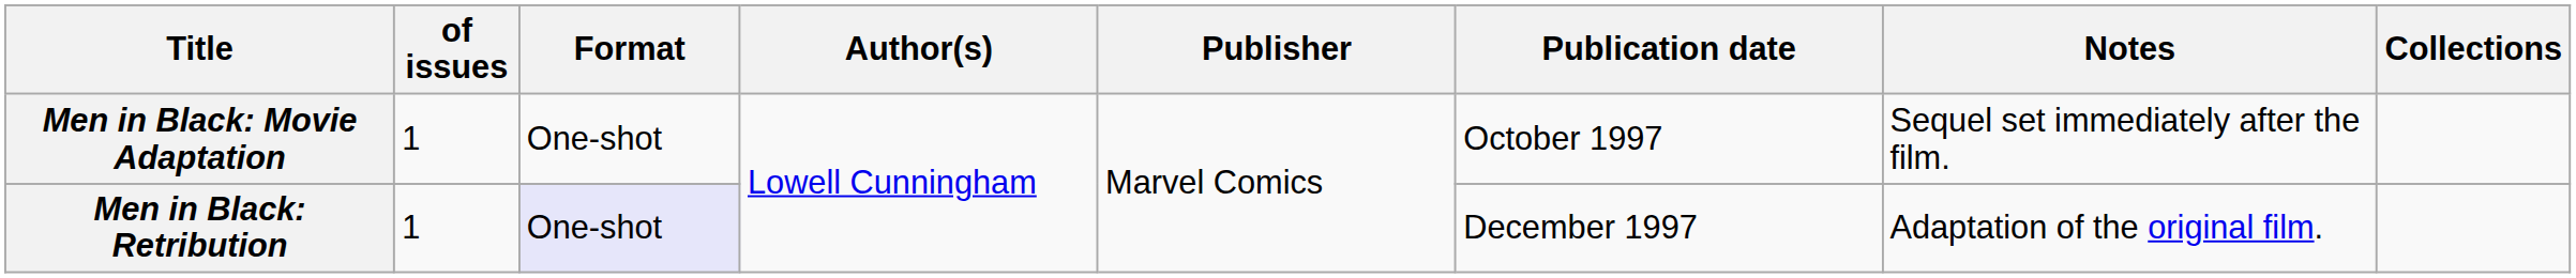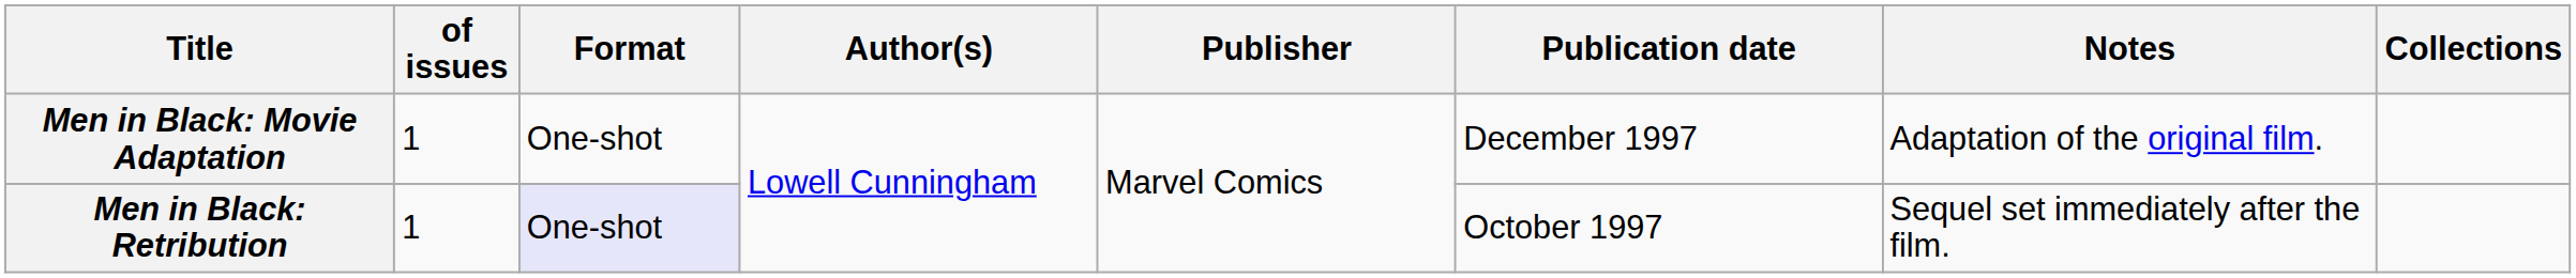Men in Black: Movie Adaptation | Publication date: October 1997 -> December 1997
Men in Black: Movie Adaptation | Notes: Sequel set immediately after the film. -> Adaptation of the original film.
Men in Black: Retribution | Publication date: December 1997 -> October 1997
Men in Black: Retribution | Notes: Adaptation of the original film. -> Sequel set immediately after the film.
